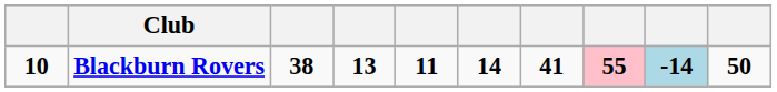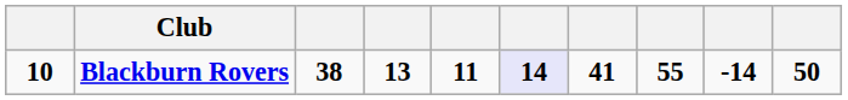Blackburn Rovers | column 6: no background -> lavender background
Blackburn Rovers | column 8: pink background -> no background
Blackburn Rovers | column 9: lightblue background -> no background
